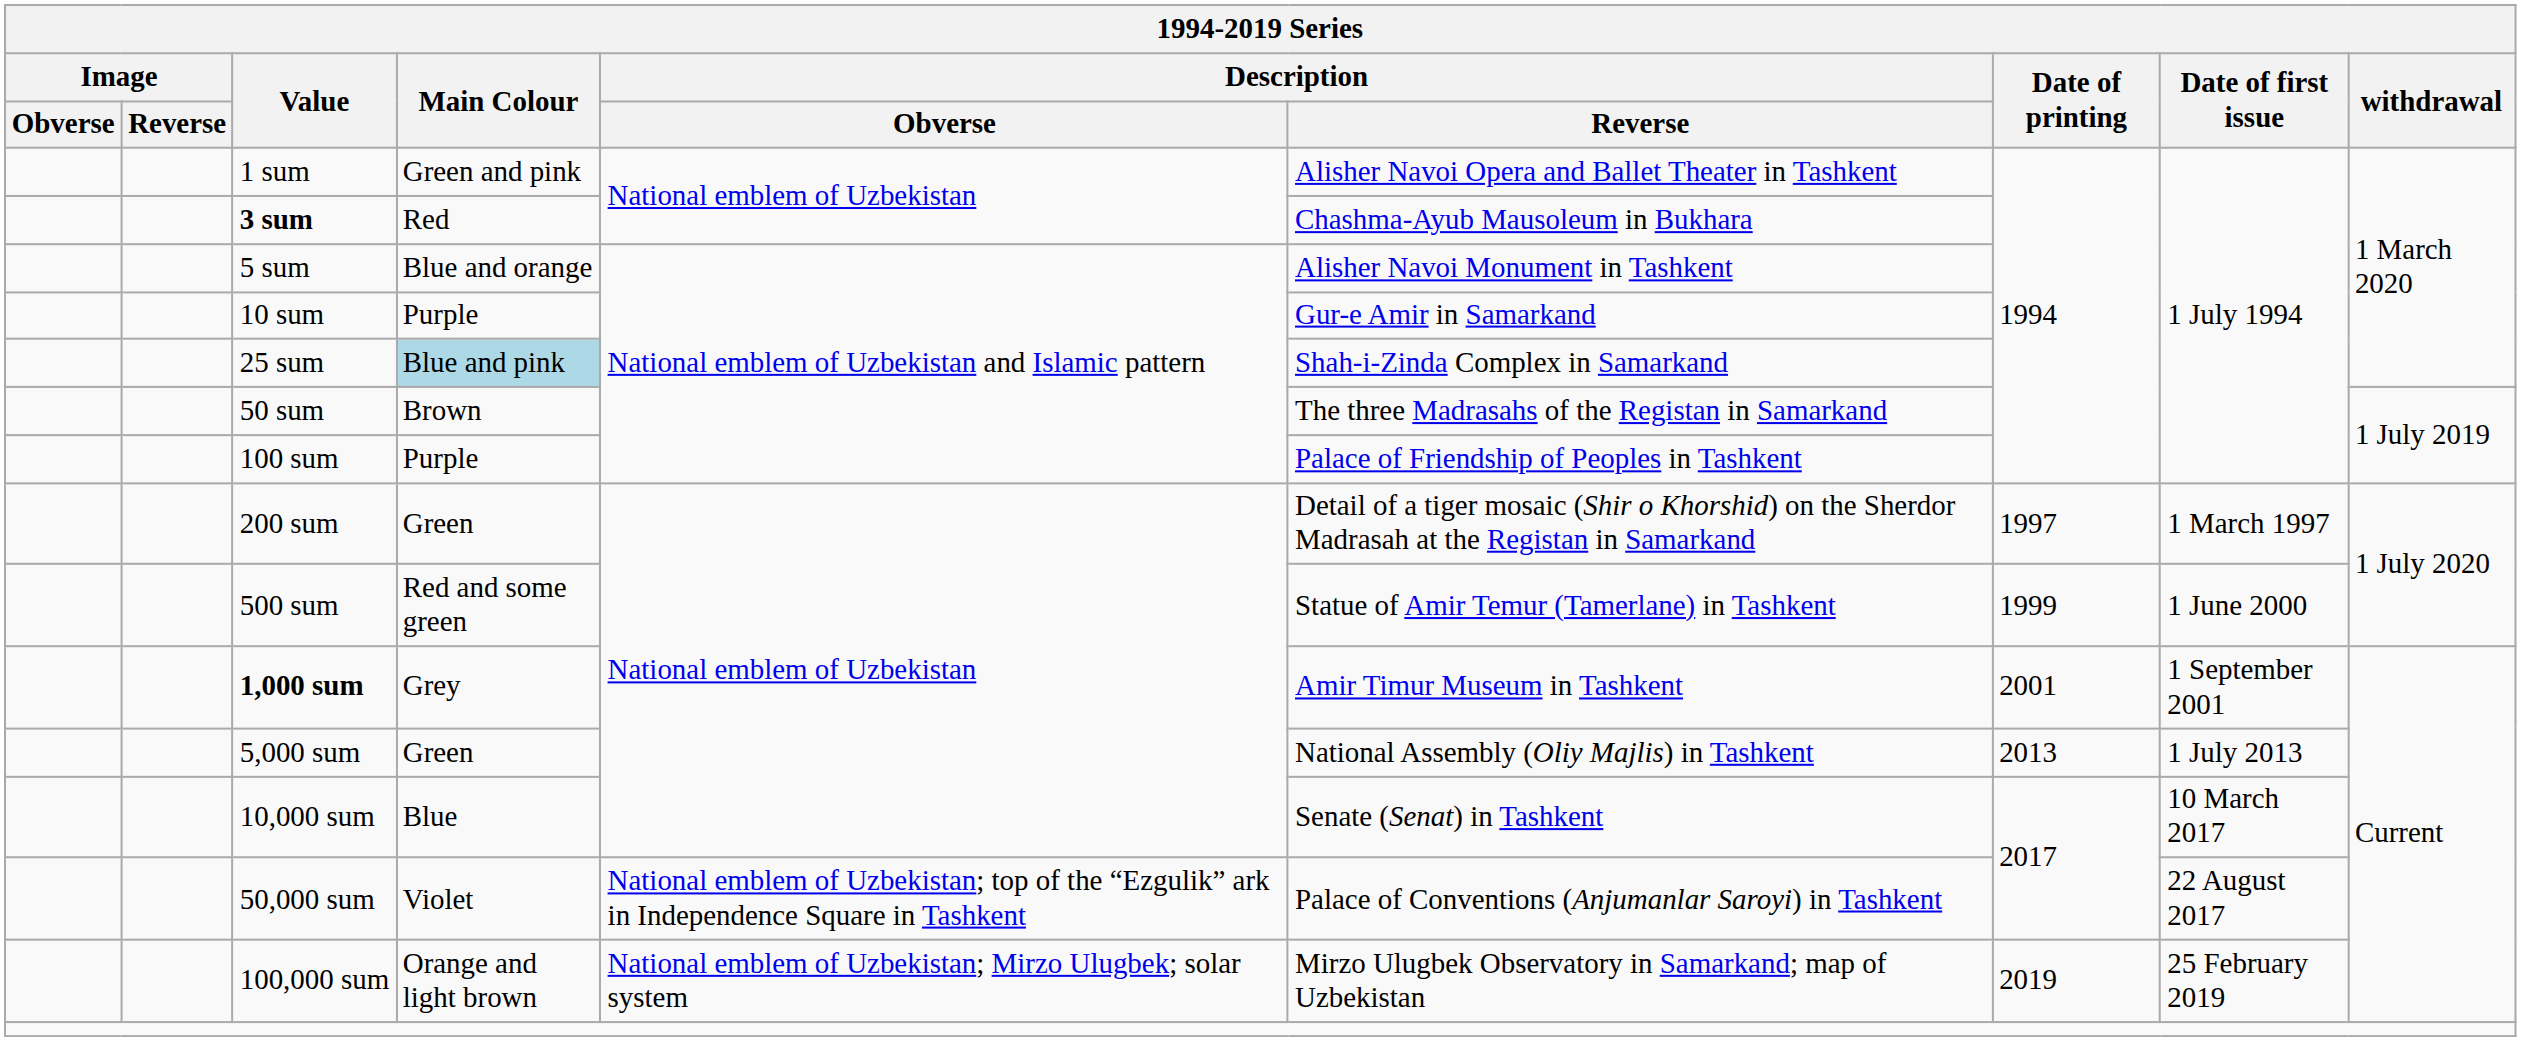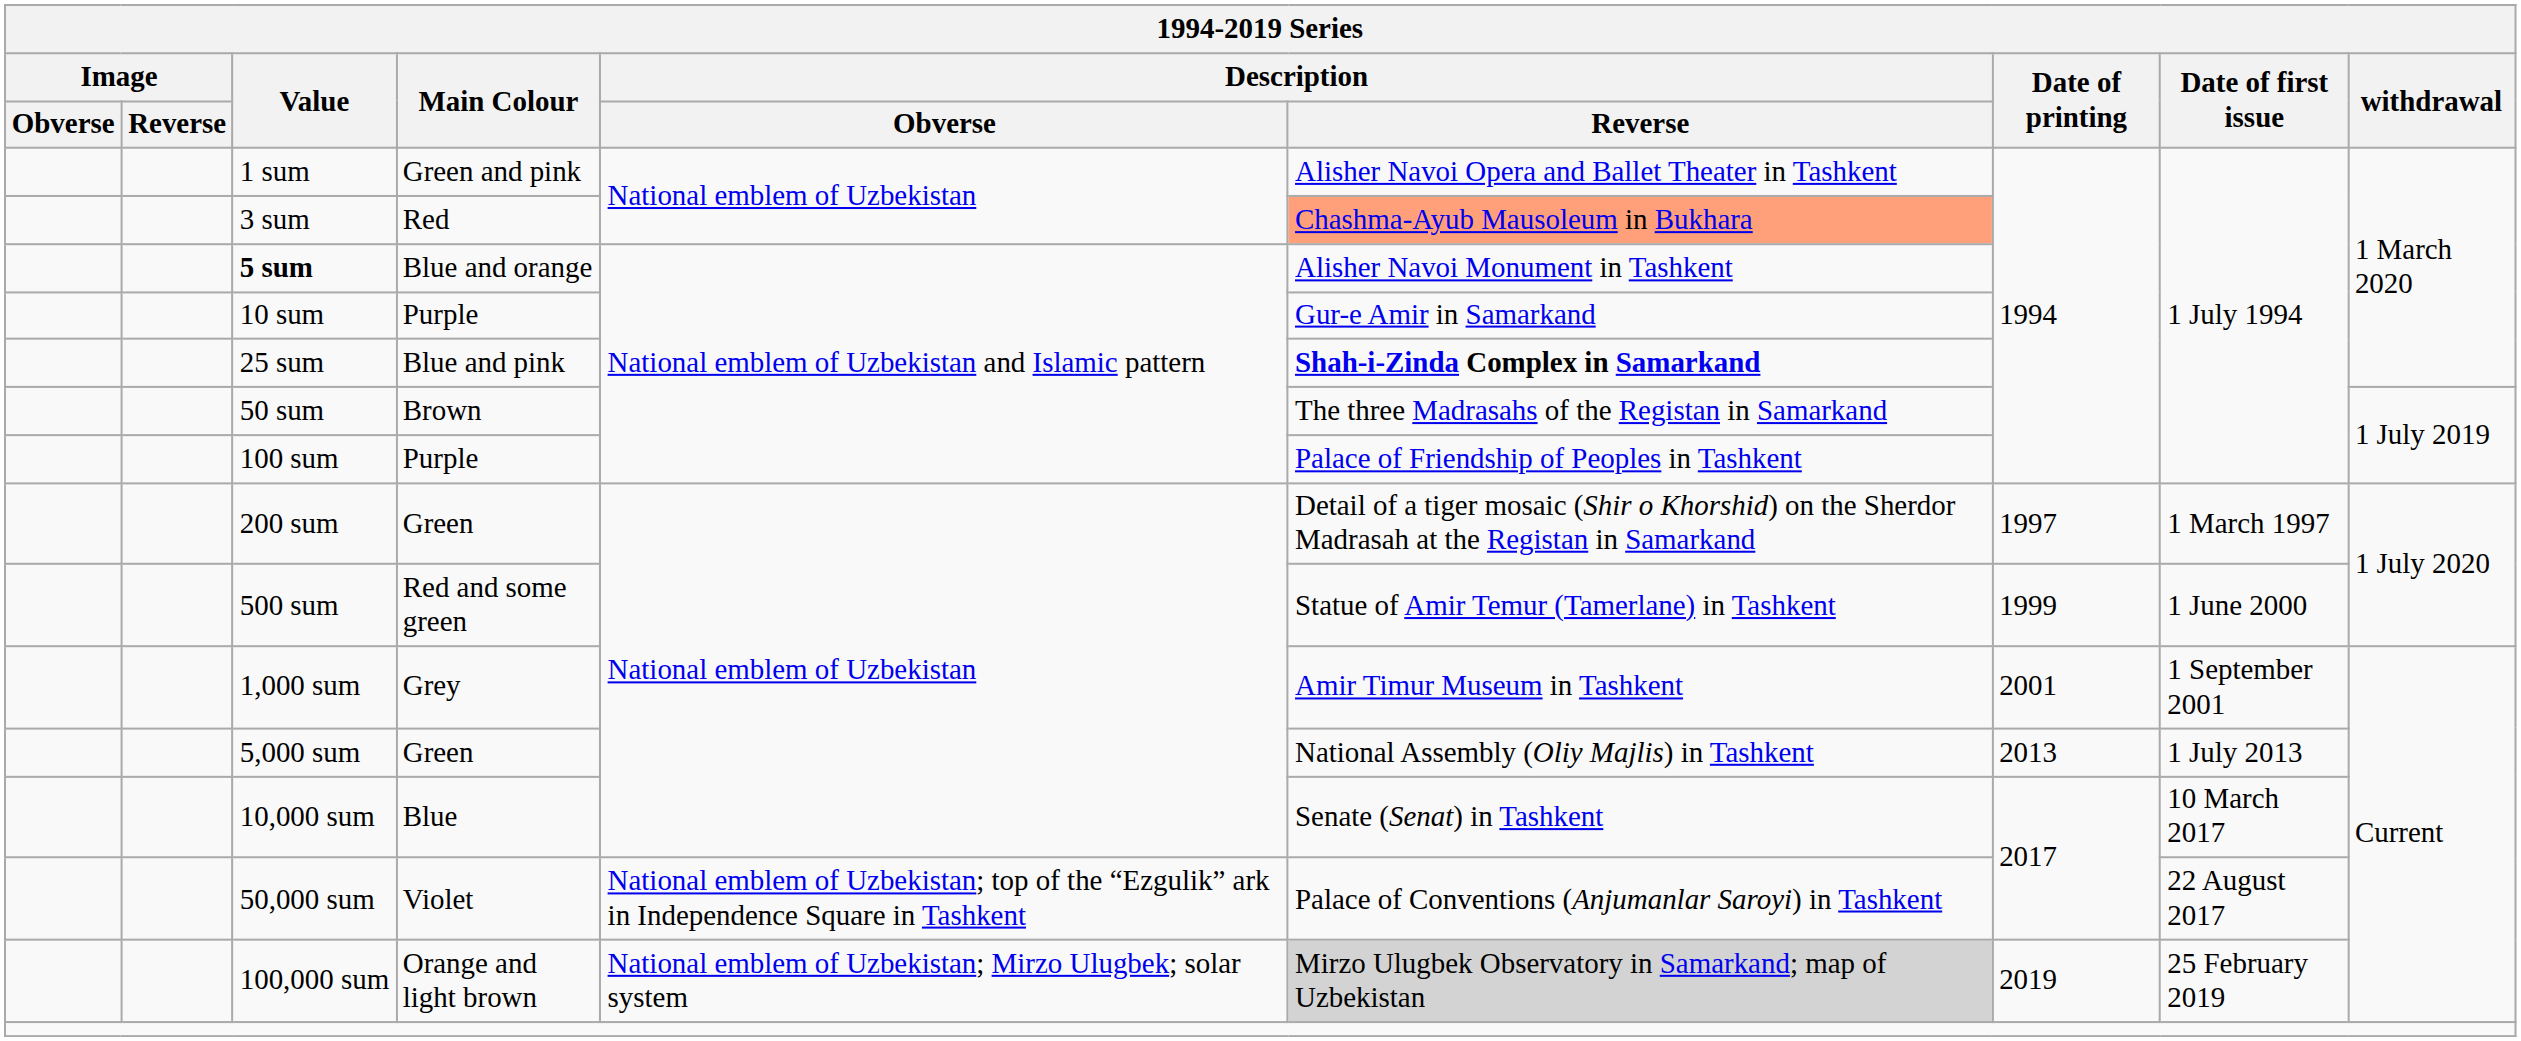row 5 | Value: bold -> normal
row 5 | Description / Reverse: no background -> lightsalmon background
row 6 | Value: normal -> bold
row 8 | Main Colour: lightblue background -> no background
row 8 | Description / Reverse: normal -> bold
row 13 | Value: bold -> normal
row 17 | Description / Reverse: no background -> lightgrey background
